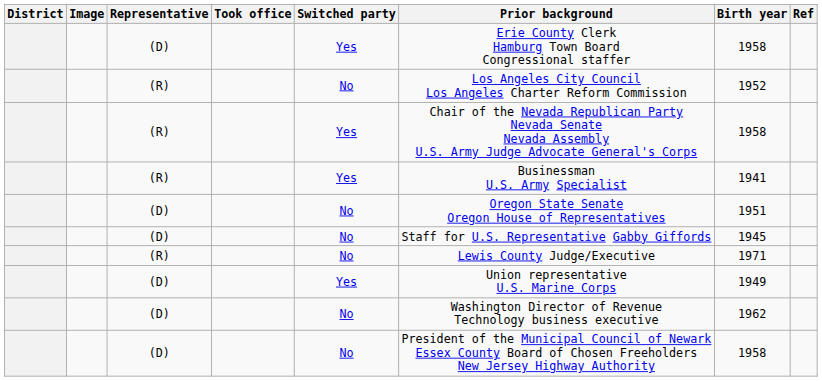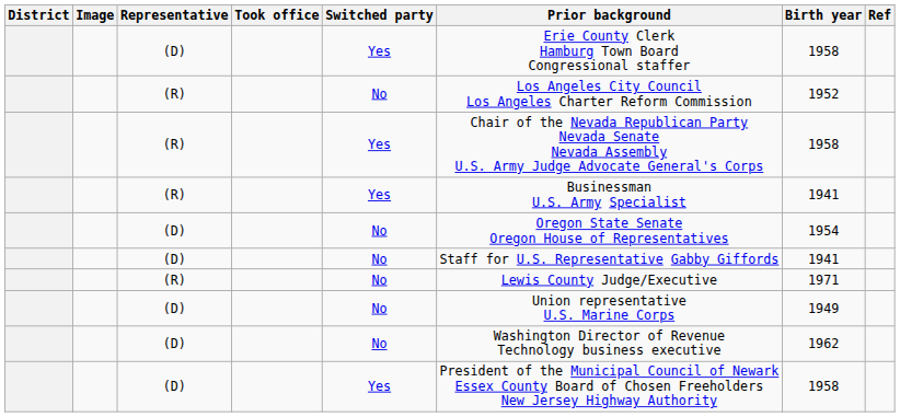row 6 | Birth year: 1951 -> 1954
row 7 | Birth year: 1945 -> 1941
row 9 | Switched party: Yes -> No
row 11 | Switched party: No -> Yes
